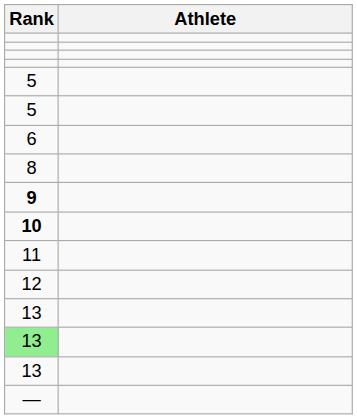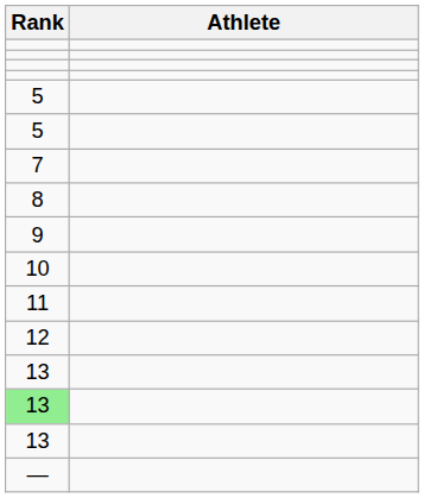row 8 | Rank: 6 -> 7
row 10 | Rank: bold -> normal
row 11 | Rank: bold -> normal
